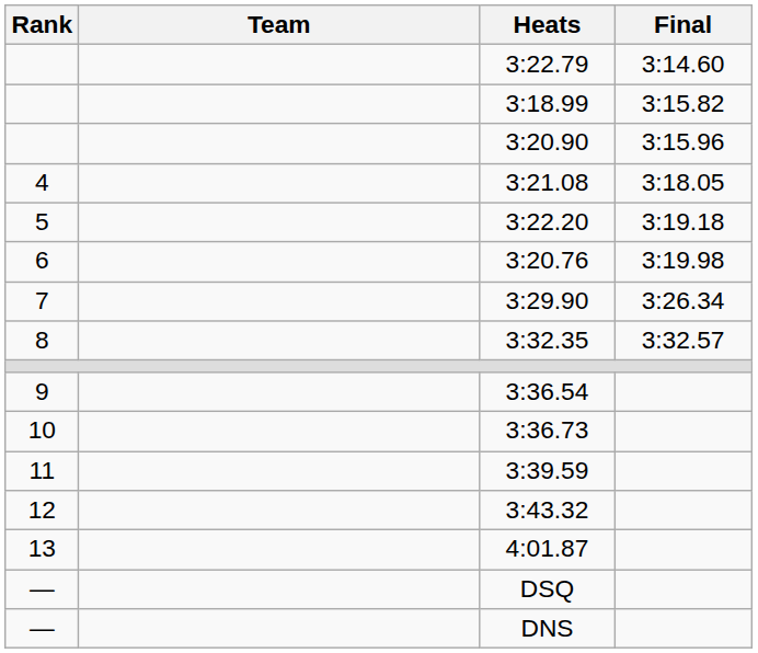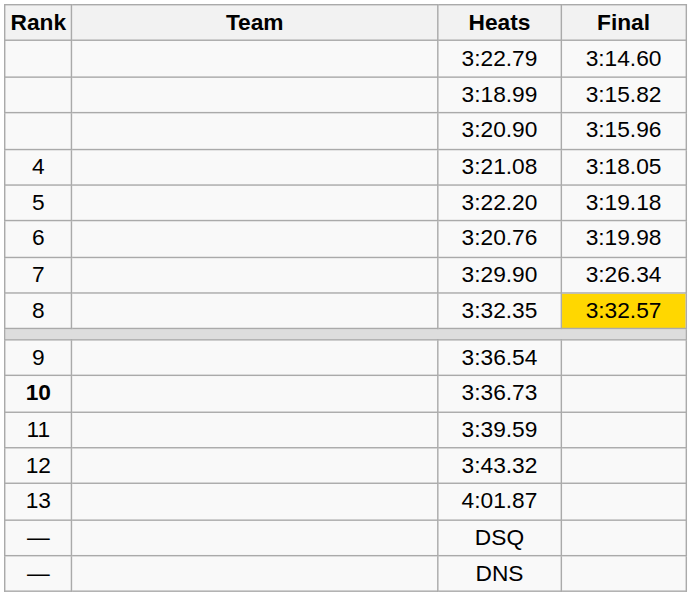3:32.35 | Final: no background -> gold background
3:36.73 | Rank: normal -> bold
